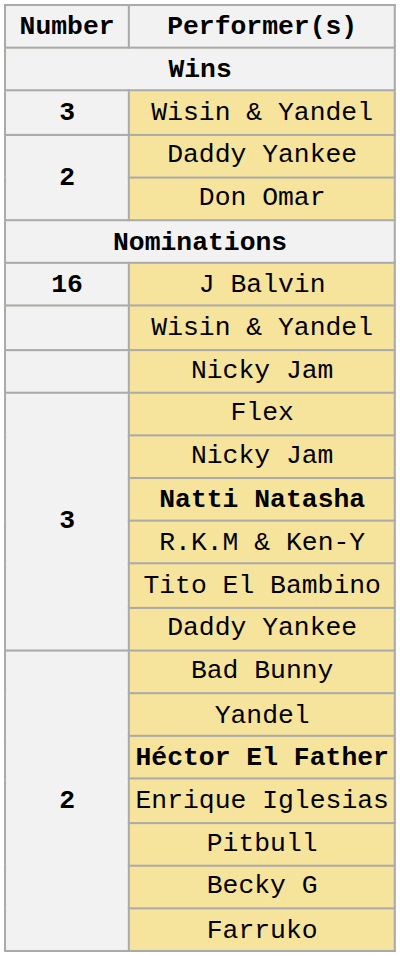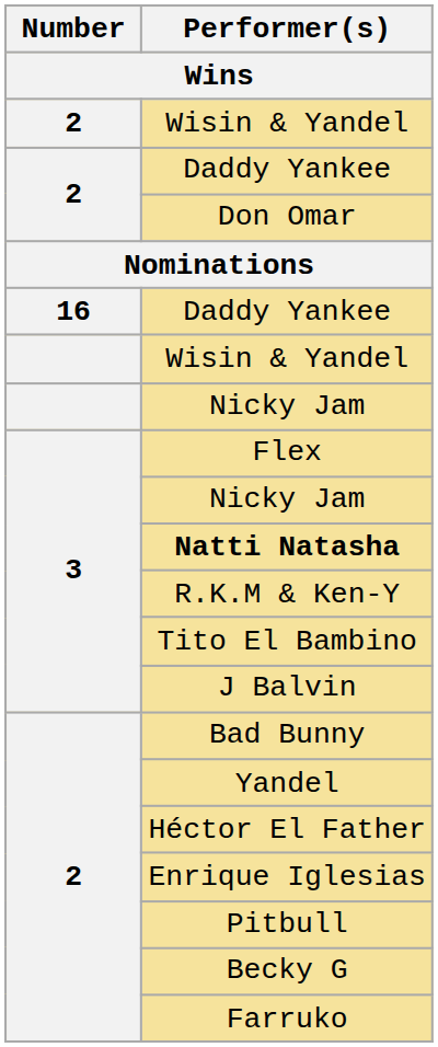row 3 | Number: 3 -> 2
row 7 | Performer(s): J Balvin -> Daddy Yankee
row 15 | Performer(s): Daddy Yankee -> J Balvin
row 18 | Performer(s): bold -> normal
